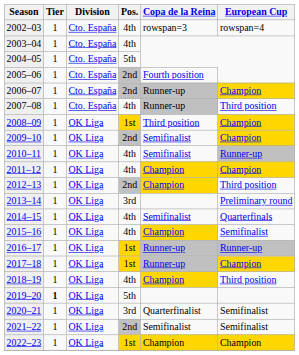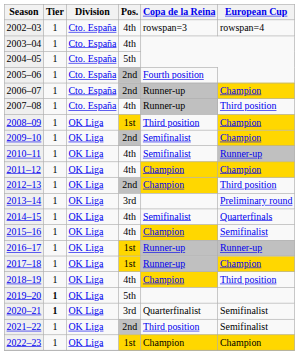2020–21 | Tier: normal -> bold
2021–22 | Copa de la Reina: Semifinalist -> Third position
